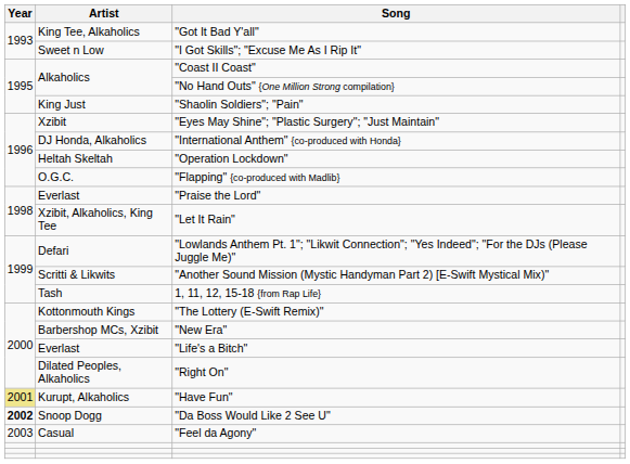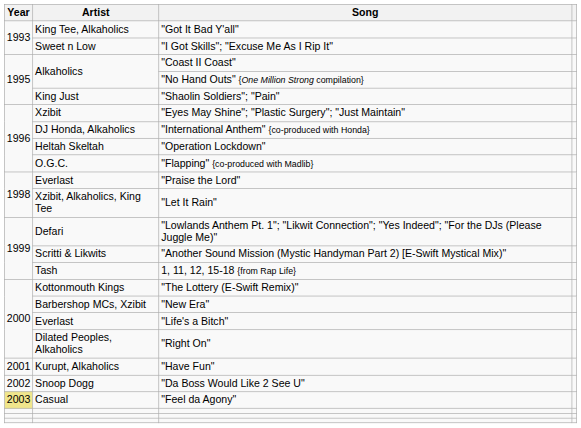"Have Fun" | Year: khaki background -> no background
"Da Boss Would Like 2 See U" | Year: bold -> normal
"Feel da Agony" | Year: no background -> khaki background
